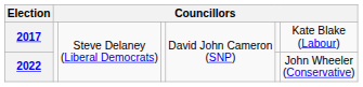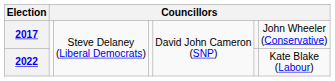2017 | column 7: Kate Blake (Labour) -> John Wheeler (Conservative)
2022 | column 7: John Wheeler (Conservative) -> Kate Blake (Labour)
